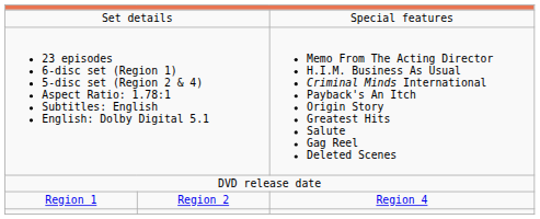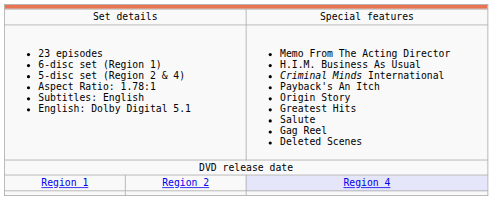Region 1 | column 3: no background -> lavender background
